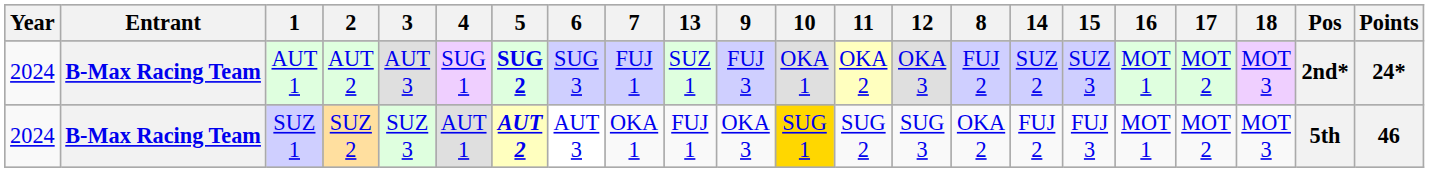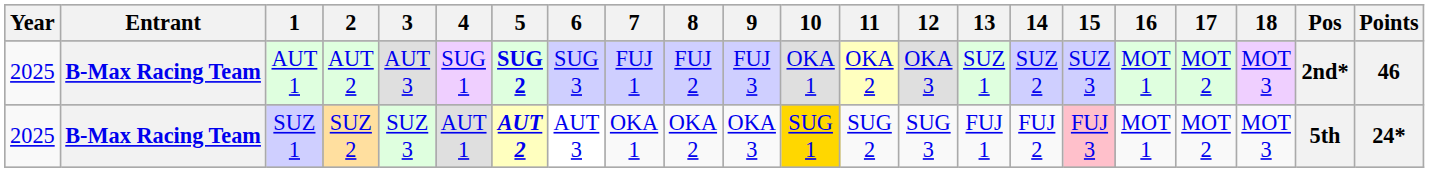columns swapped: 8 <-> 13
row 2 | Year: 2024 -> 2025
row 2 | Points: 24* -> 46
row 3 | Year: 2024 -> 2025
row 3 | 15: no background -> pink background
row 3 | Points: 46 -> 24*
